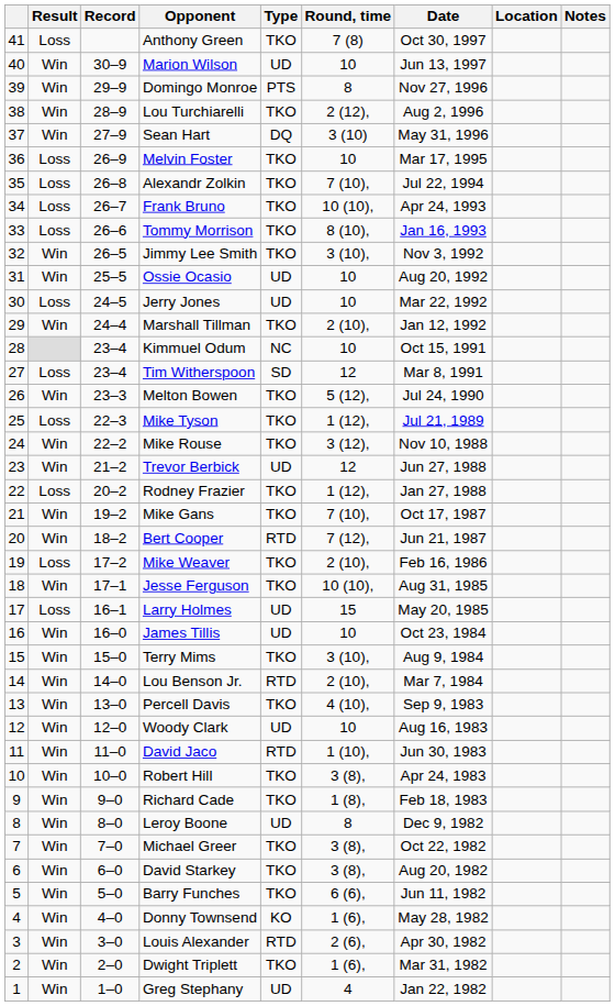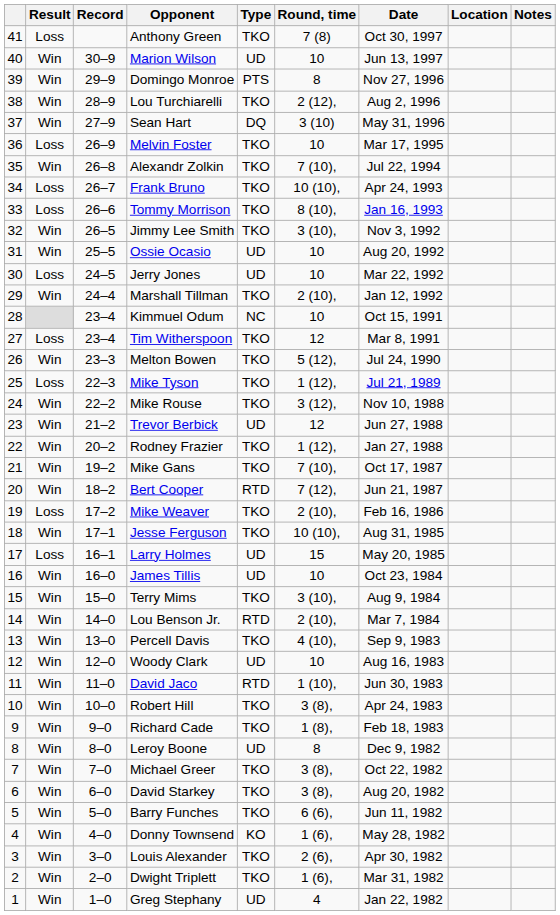Alexandr Zolkin | Result: Loss -> Win
Tim Witherspoon | Type: SD -> TKO
Rodney Frazier | Result: Loss -> Win
Louis Alexander | Type: RTD -> TKO
